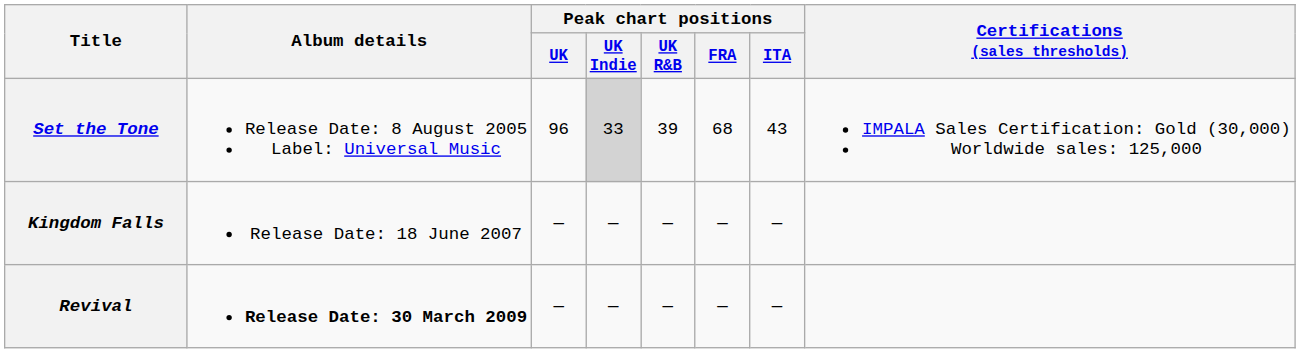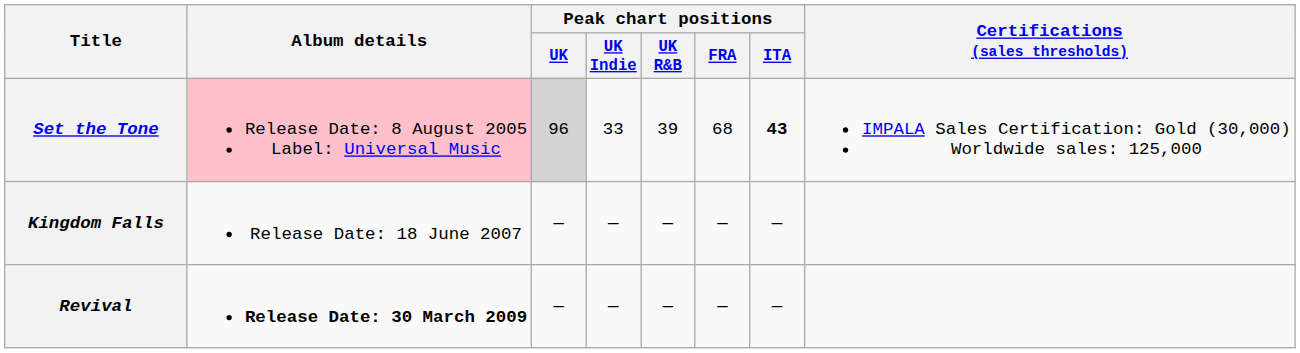Set the Tone | Album details: no background -> pink background
Set the Tone | Peak chart positions / UK: no background -> lightgrey background
Set the Tone | Peak chart positions / UK Indie: lightgrey background -> no background
Set the Tone | Peak chart positions / ITA: normal -> bold
